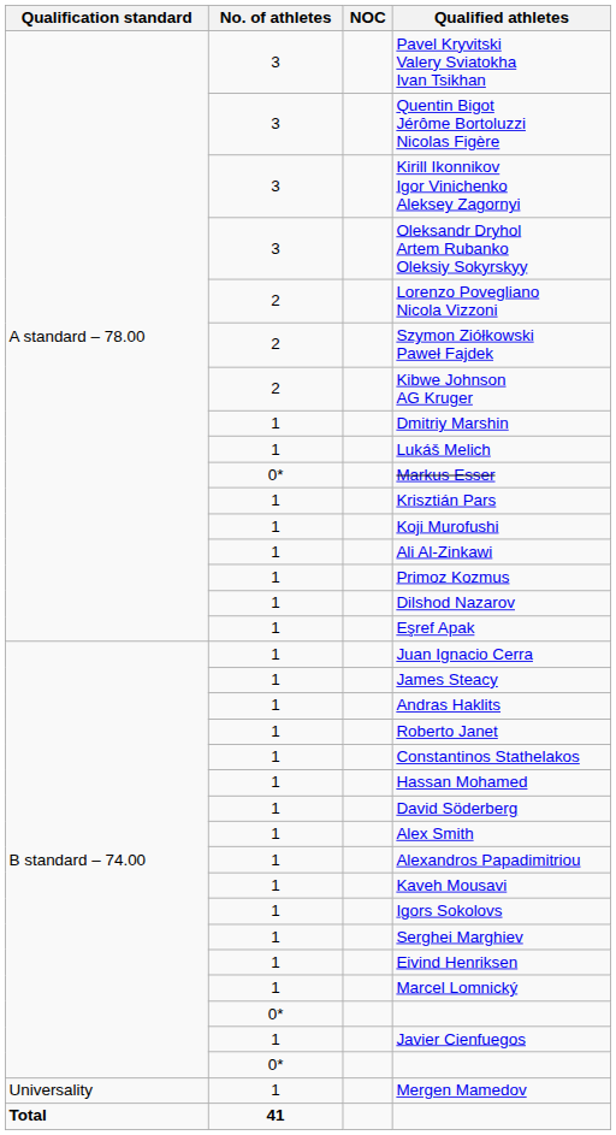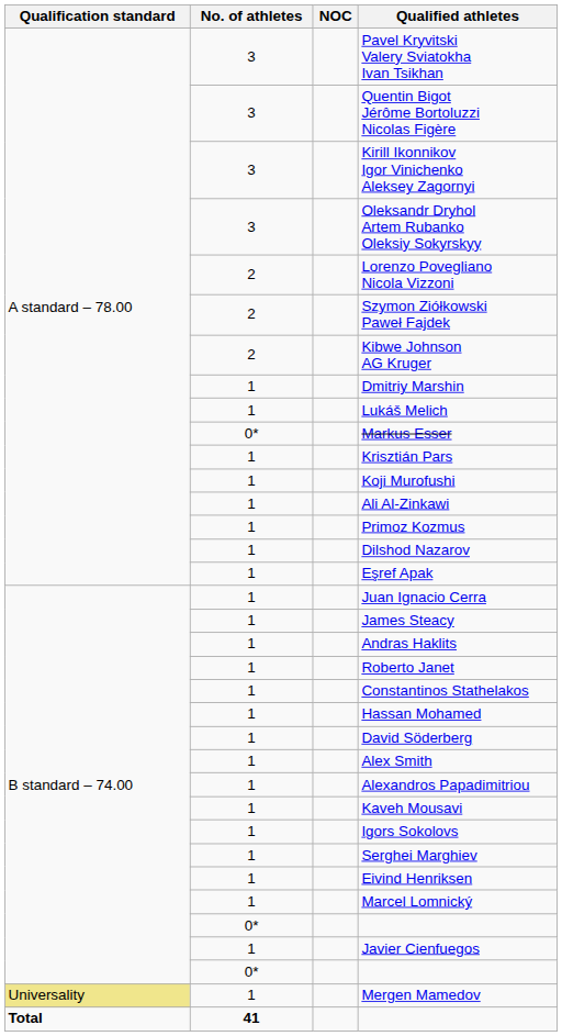Mergen Mamedov | Qualification standard: no background -> khaki background
